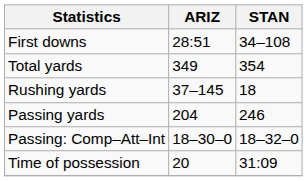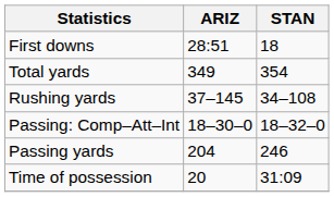First downs | STAN: 34–108 -> 18
Rushing yards | STAN: 18 -> 34–108
rows swapped: Passing yards <-> Passing: Comp–Att–Int
